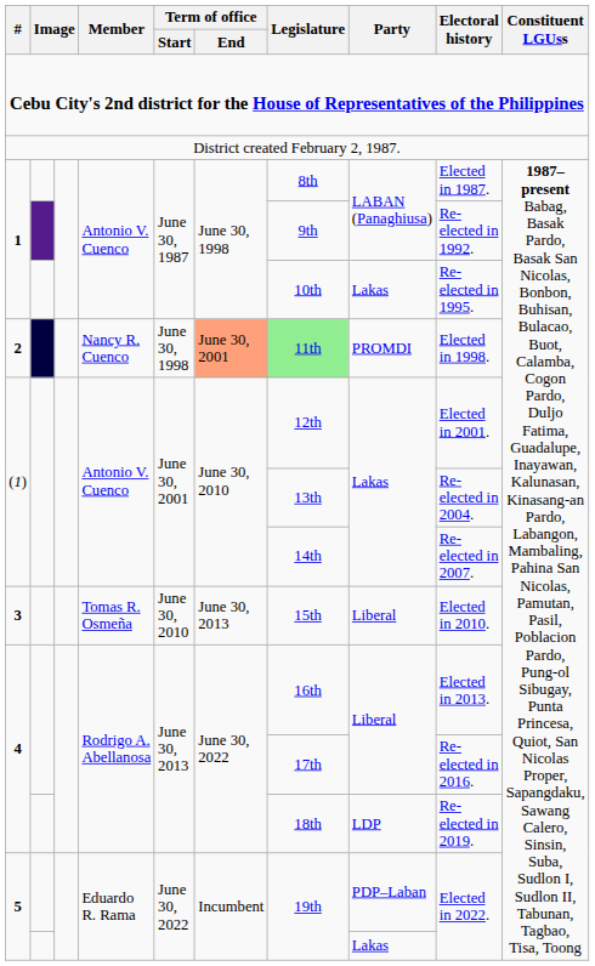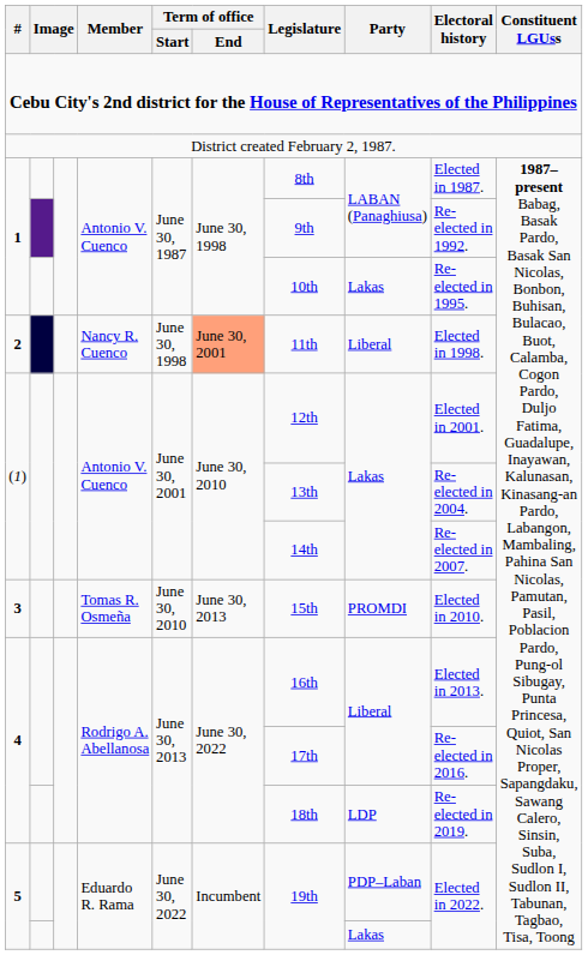2 | Legislature: lightgreen background -> no background
2 | Party: PROMDI -> Liberal
3 | Party: Liberal -> PROMDI
